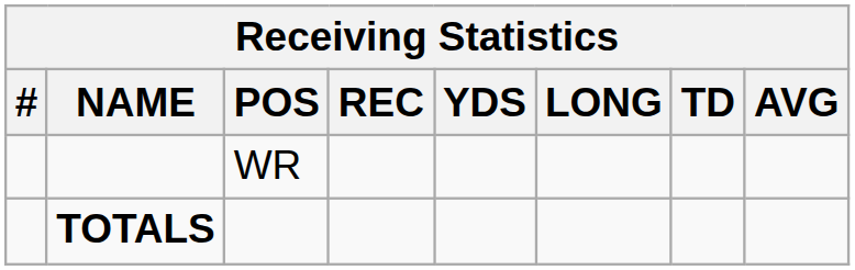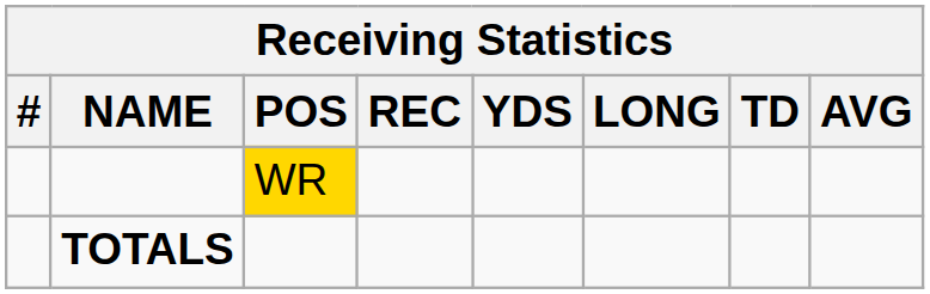row 3 | POS: no background -> gold background
